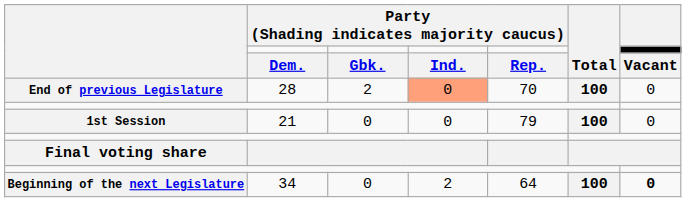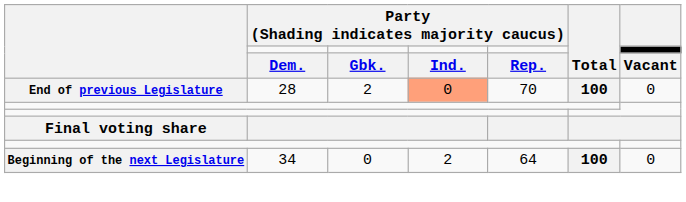- row: 1st Session | 21 | 0 | 0 | 79 | 100 | 0
Beginning of the next Legislature | column 7: bold -> normal
